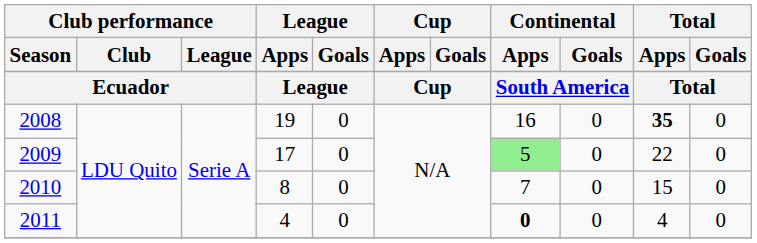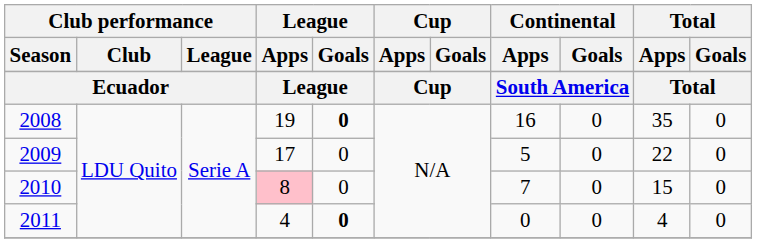2008 | League / Goals: normal -> bold
2008 | Total / Apps: bold -> normal
2009 | Continental / Apps: lightgreen background -> no background
2010 | League / Apps: no background -> pink background
2011 | League / Goals: normal -> bold
2011 | Continental / Apps: bold -> normal
